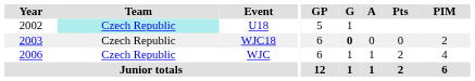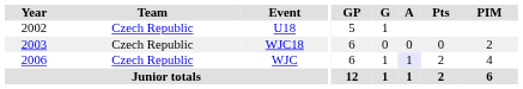U18 | Team: paleturquoise background -> no background
WJC18 | G: bold -> normal
WJC | A: no background -> lavender background
